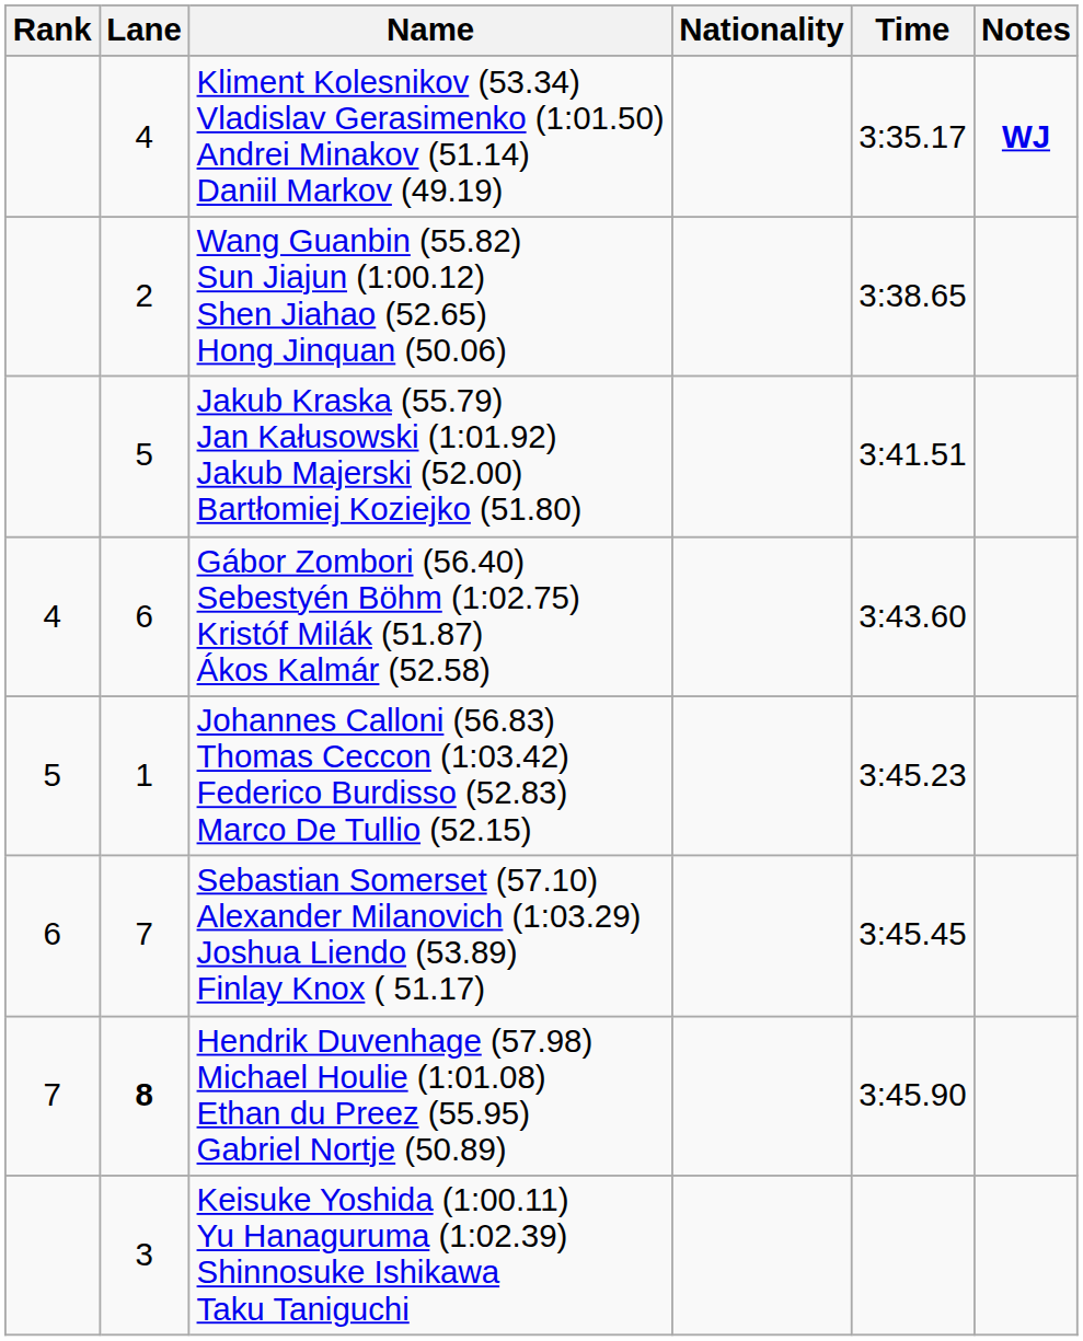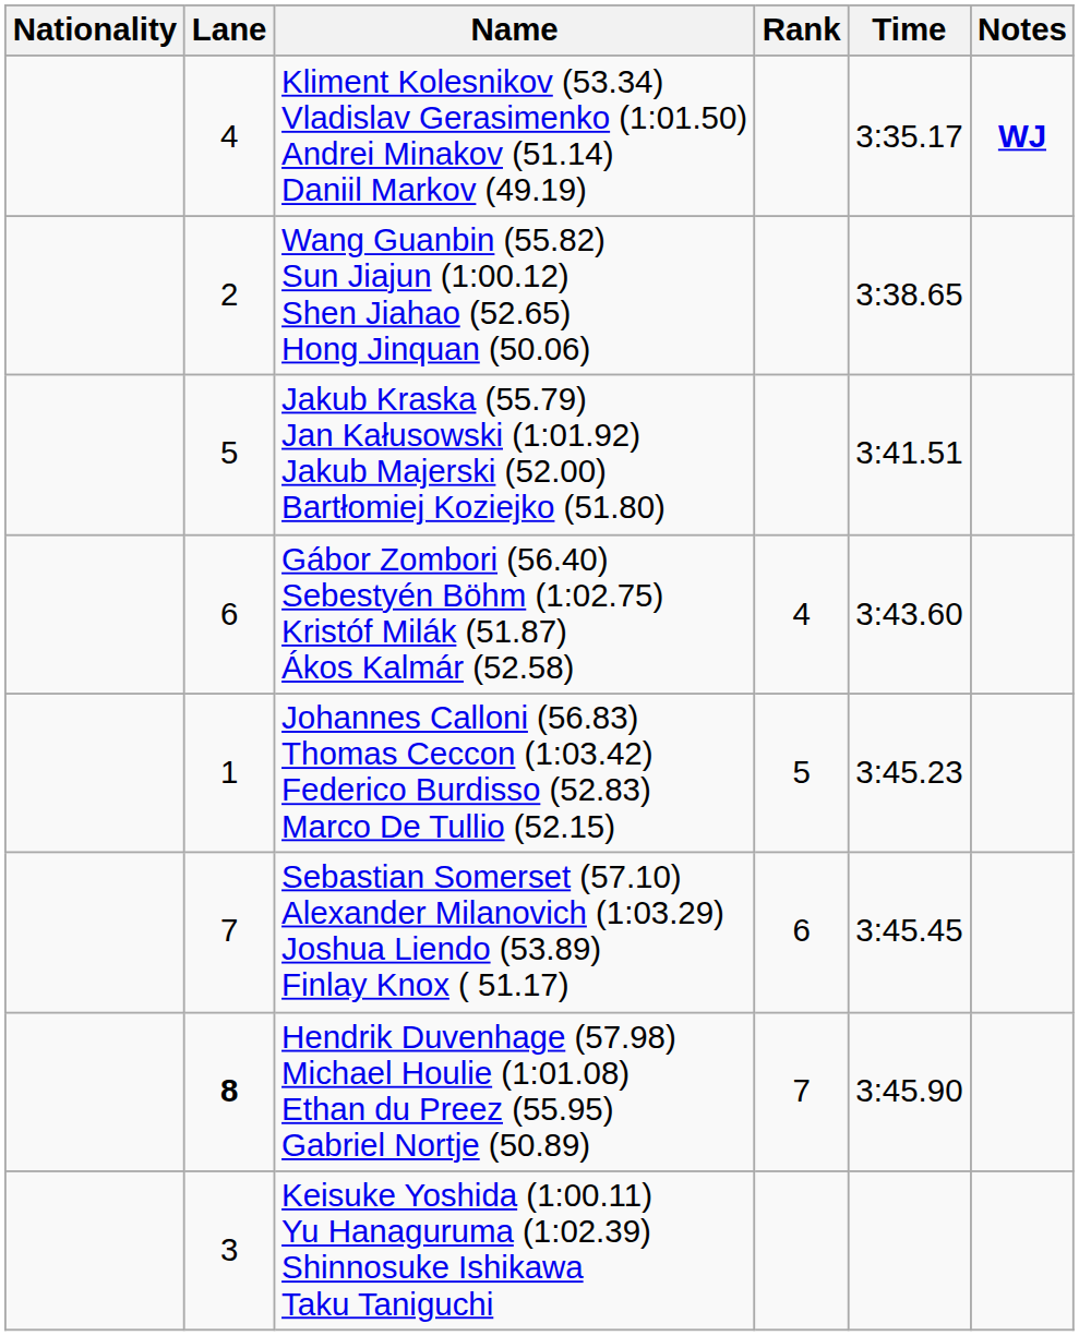columns swapped: Rank <-> Nationality
